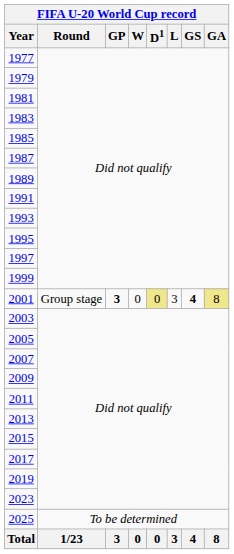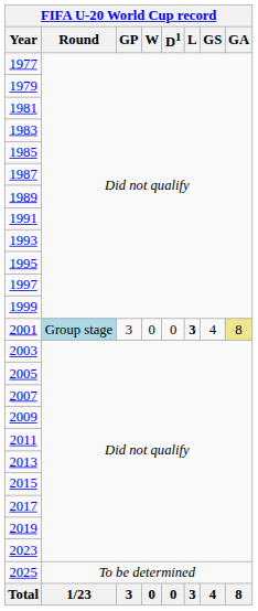2001 | Round: no background -> lightblue background
2001 | GP: bold -> normal
2001 | D1: khaki background -> no background
2001 | L: normal -> bold
2001 | GS: bold -> normal
